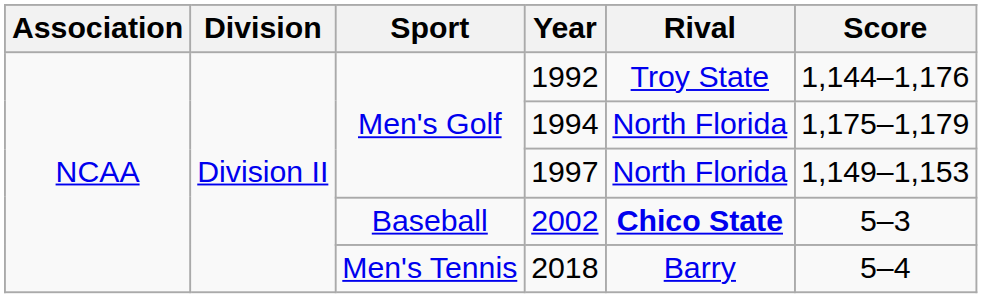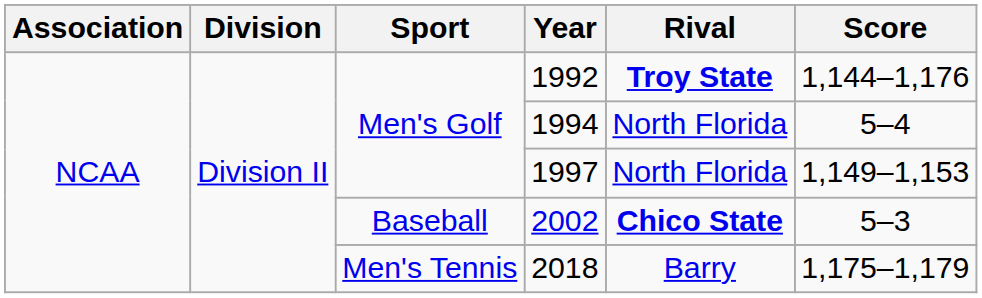1992 | Rival: normal -> bold
1994 | Score: 1,175–1,179 -> 5–4
2018 | Score: 5–4 -> 1,175–1,179
